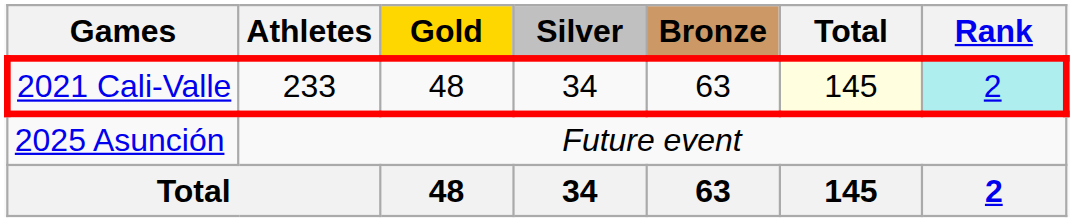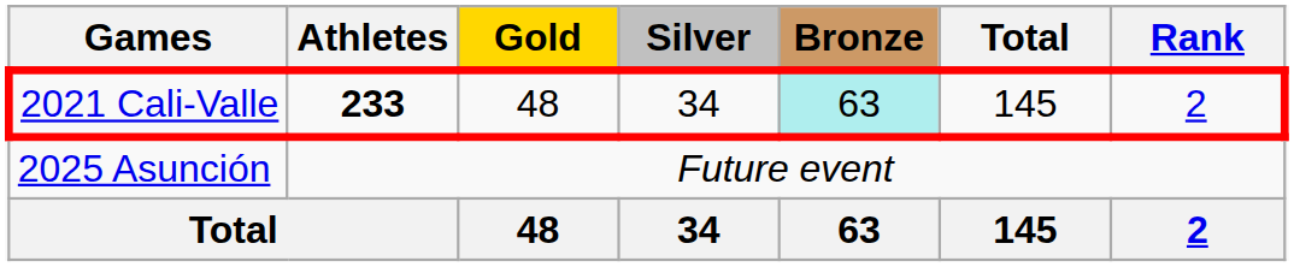2021 Cali-Valle | Athletes: normal -> bold
2021 Cali-Valle | Bronze: no background -> paleturquoise background
2021 Cali-Valle | Total: lightyellow background -> no background
2021 Cali-Valle | Rank: paleturquoise background -> no background
